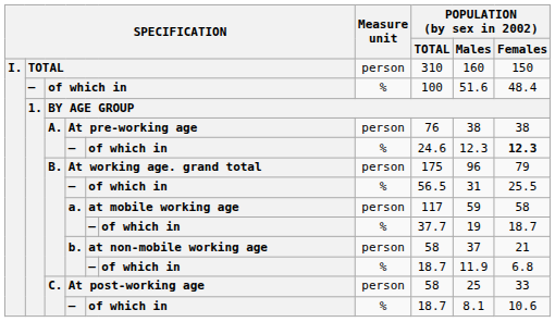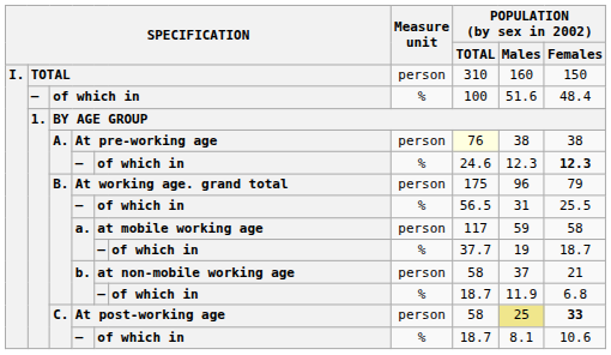At pre-working age | POPULATION (by sex in 2002) / TOTAL: no background -> lightyellow background
At post-working age | POPULATION (by sex in 2002) / Males: no background -> khaki background
At post-working age | POPULATION (by sex in 2002) / Females: normal -> bold
